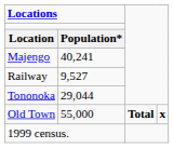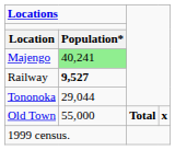Majengo | column 2: no background -> lightgreen background
Railway | column 2: normal -> bold
